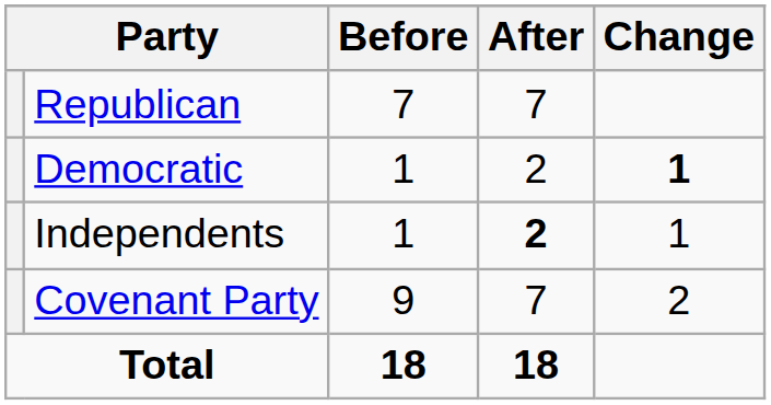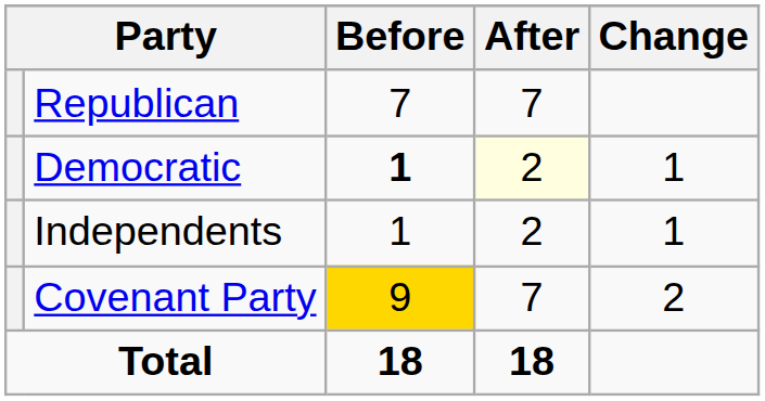Democratic | Before: normal -> bold
Democratic | After: no background -> lightyellow background
Democratic | Change: bold -> normal
Independents | After: bold -> normal
Covenant Party | Before: no background -> gold background
